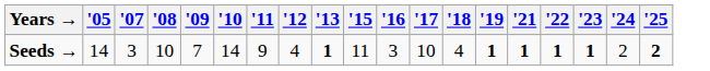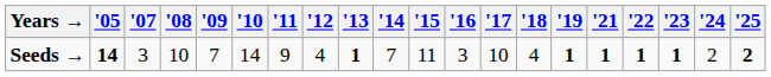+ column: '14 | 7
Seeds → | '05: normal -> bold
